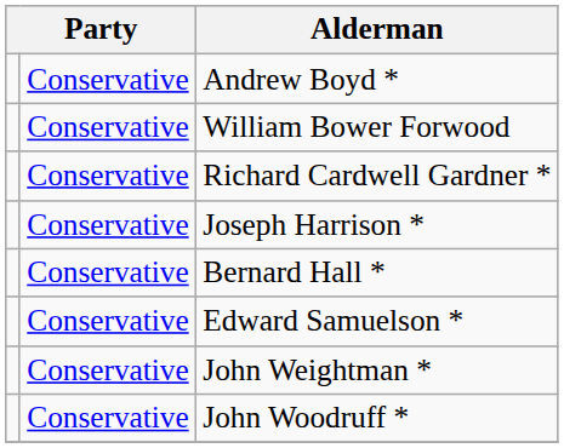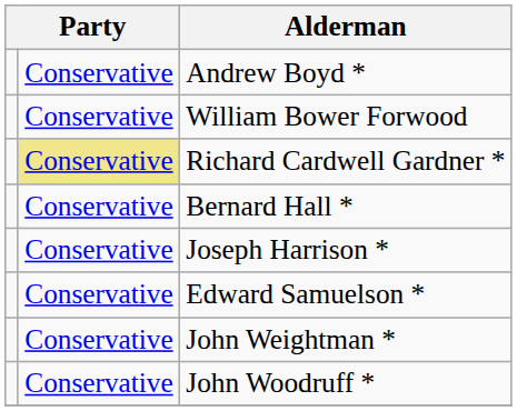Richard Cardwell Gardner * | column 2: no background -> khaki background
rows swapped: Bernard Hall * <-> Joseph Harrison *
